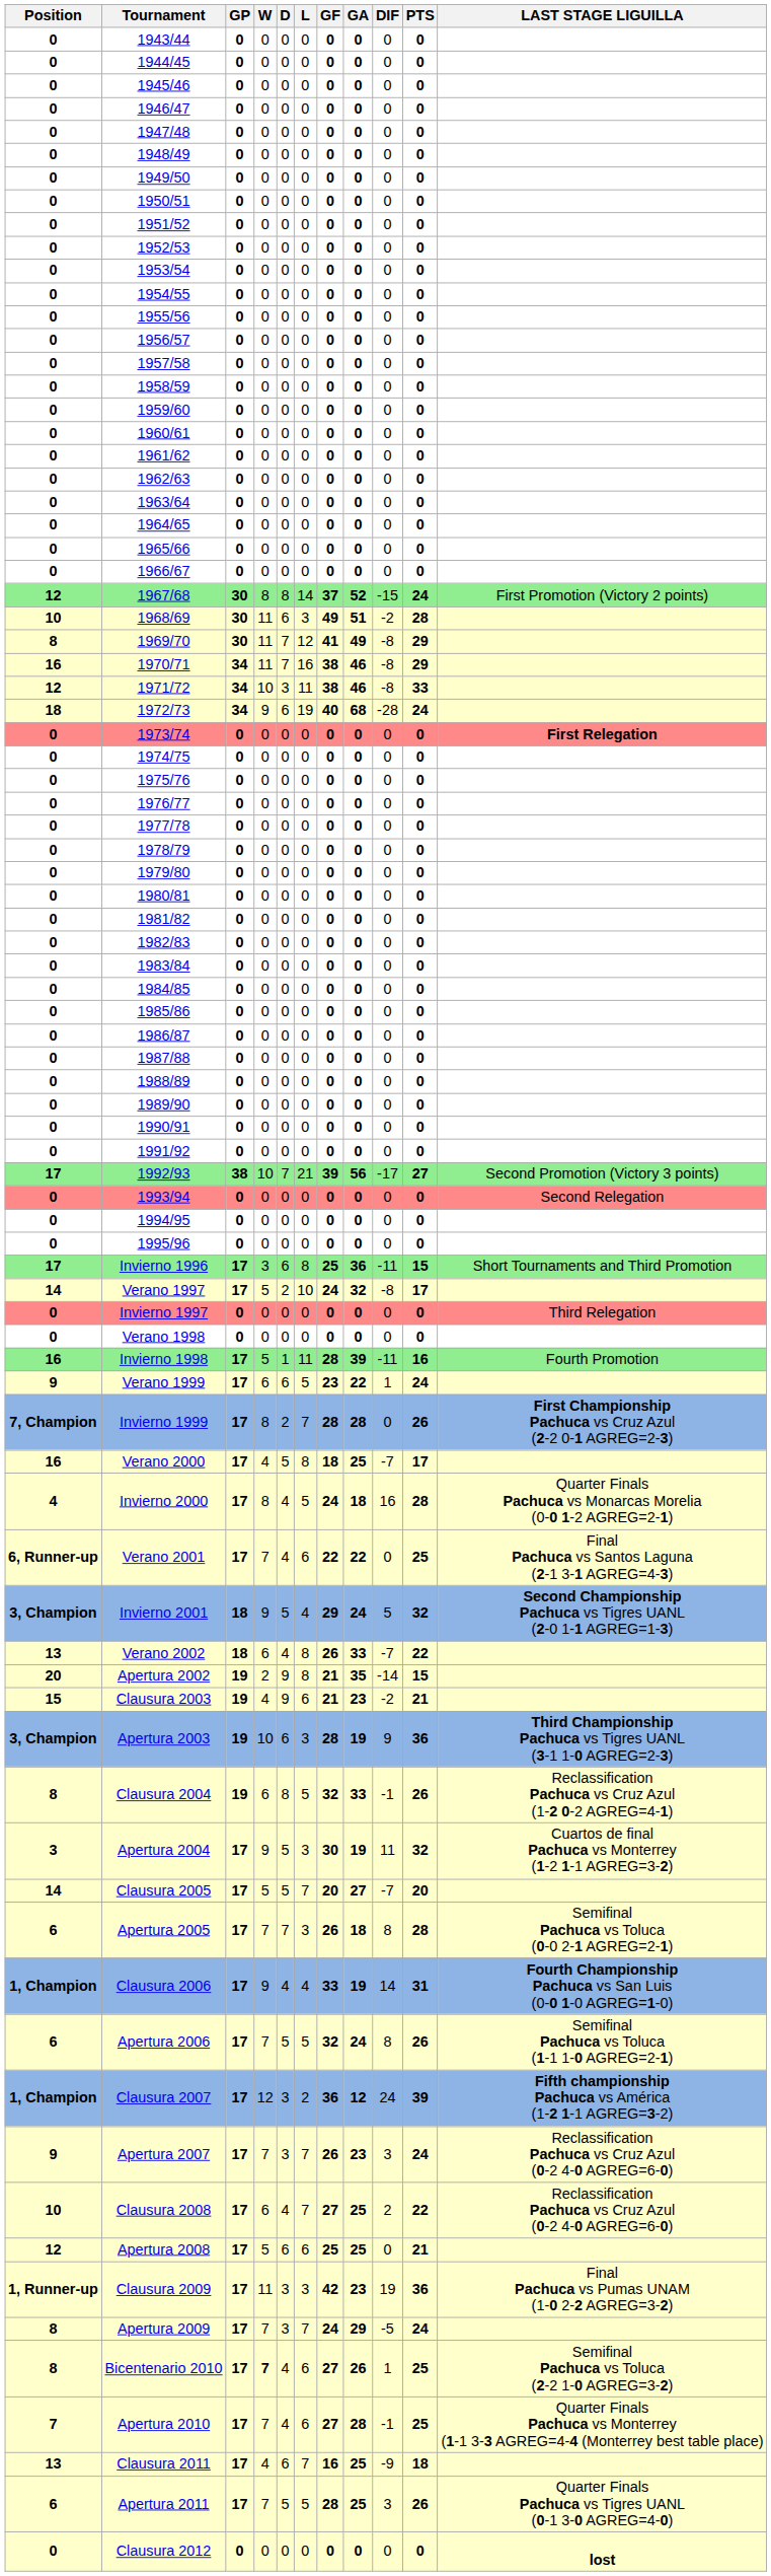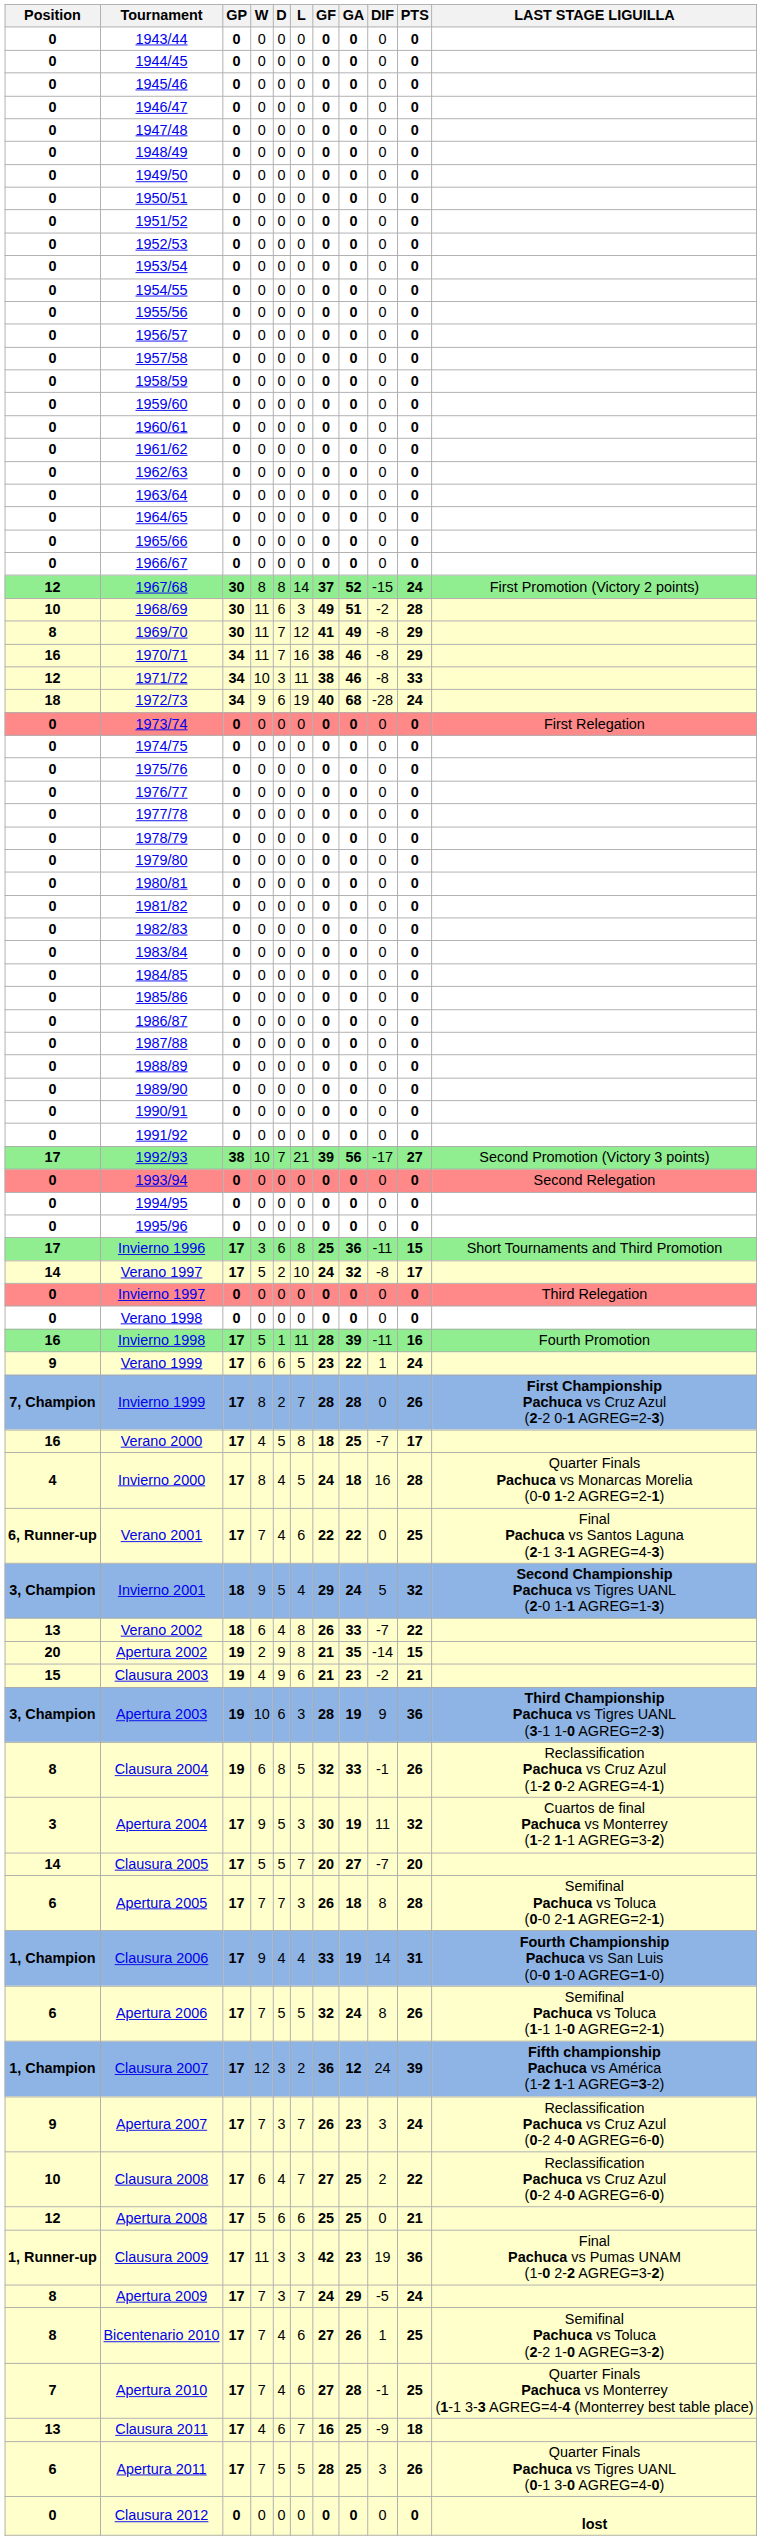1973/74 | LAST STAGE LIGUILLA: bold -> normal
Bicentenario 2010 | W: bold -> normal
